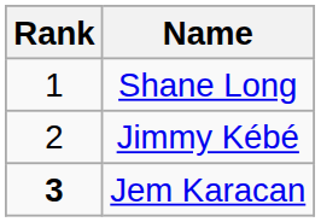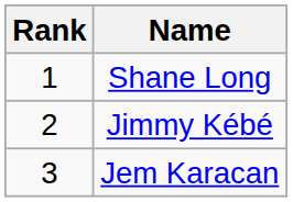Jem Karacan | Rank: bold -> normal
